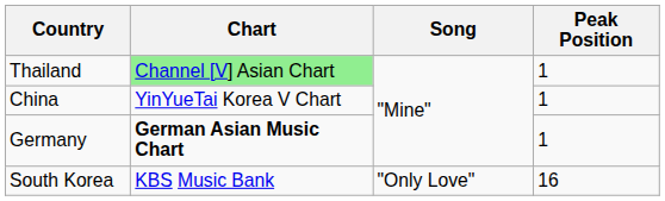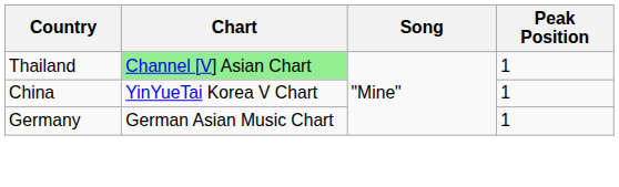Germany | Chart: bold -> normal
- row: South Korea | KBS Music Bank | "Only Love" | 16
